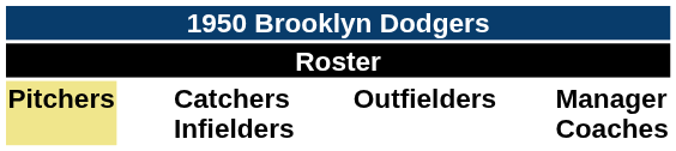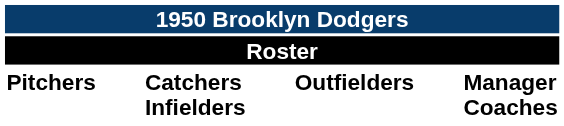Pitchers | column 1: khaki background -> no background
